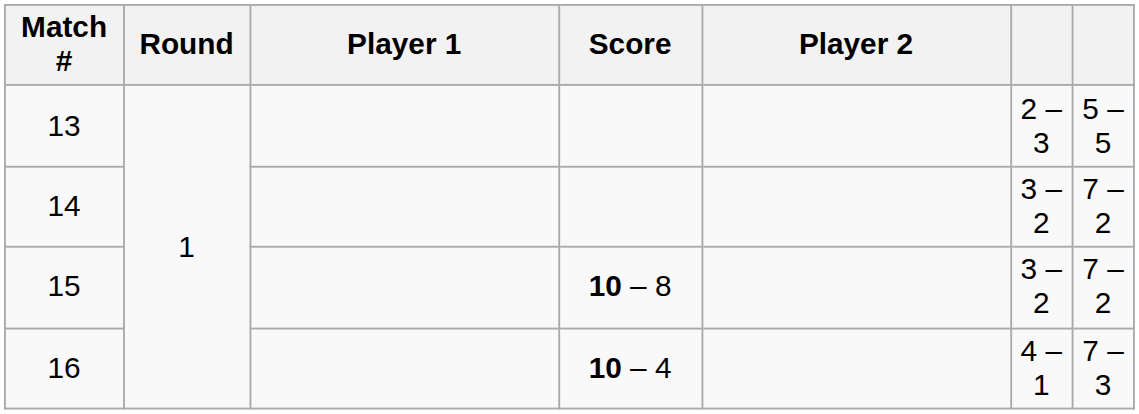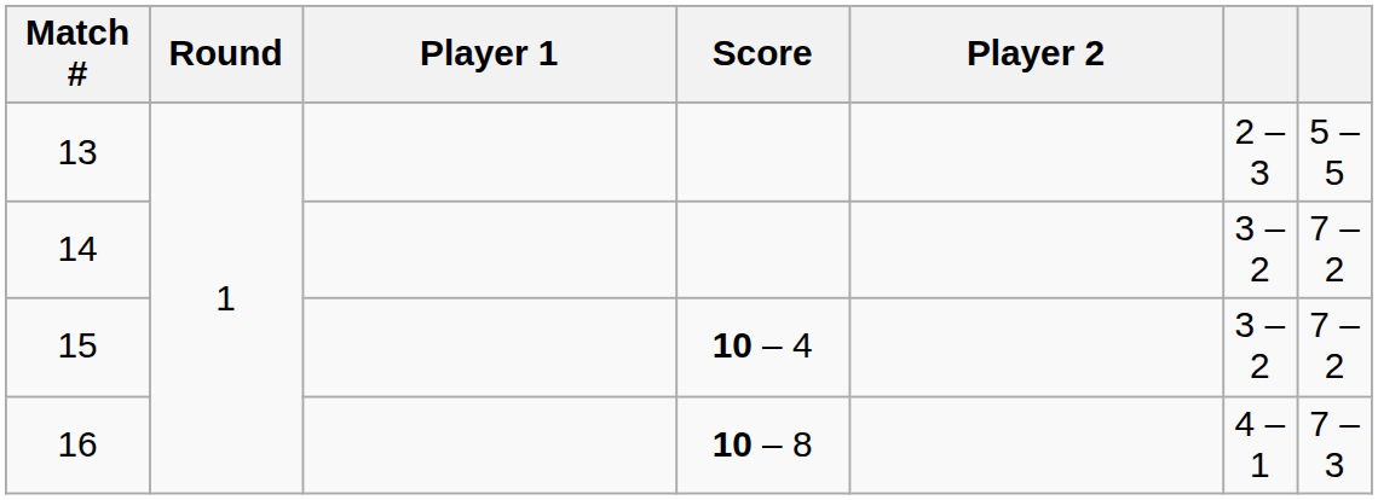15 | Score: 10 – 8 -> 10 – 4
16 | Score: 10 – 4 -> 10 – 8
